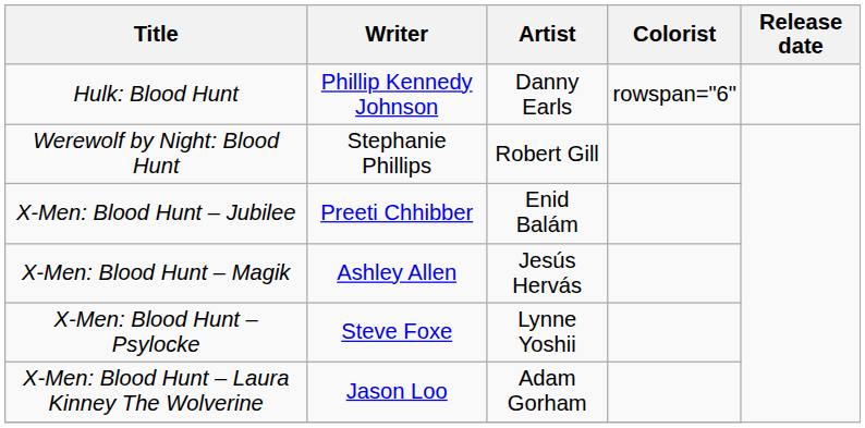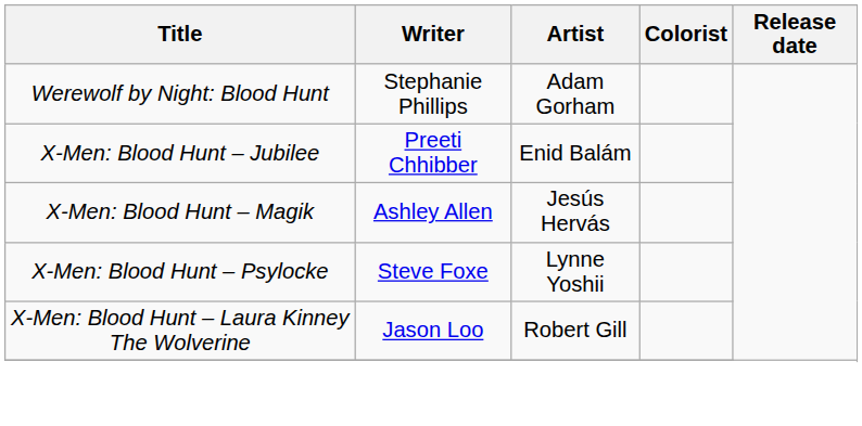- row: Hulk: Blood Hunt | Phillip Kennedy Johnson | Danny Earls | rowspan="6"
Werewolf by Night: Blood Hunt | Artist: Robert Gill -> Adam Gorham
X-Men: Blood Hunt – Laura Kinney The Wolverine | Artist: Adam Gorham -> Robert Gill
